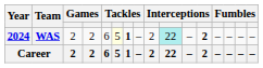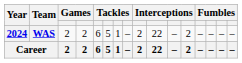WAS | column 6: lightyellow background -> no background
WAS | column 7: bold -> normal
WAS | column 10: paleturquoise background -> no background
WAS | column 12: bold -> normal
